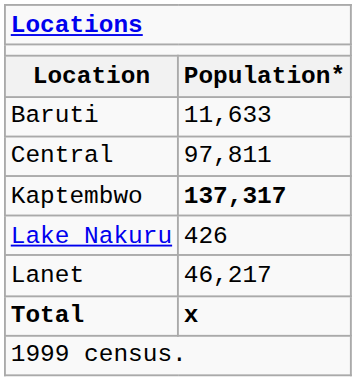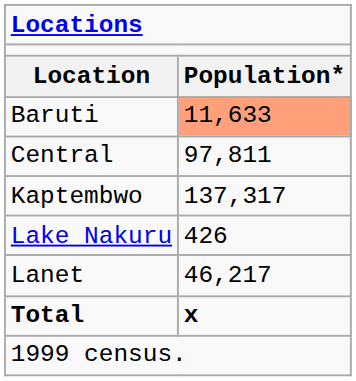Baruti | column 2: no background -> lightsalmon background
Kaptembwo | column 2: bold -> normal
